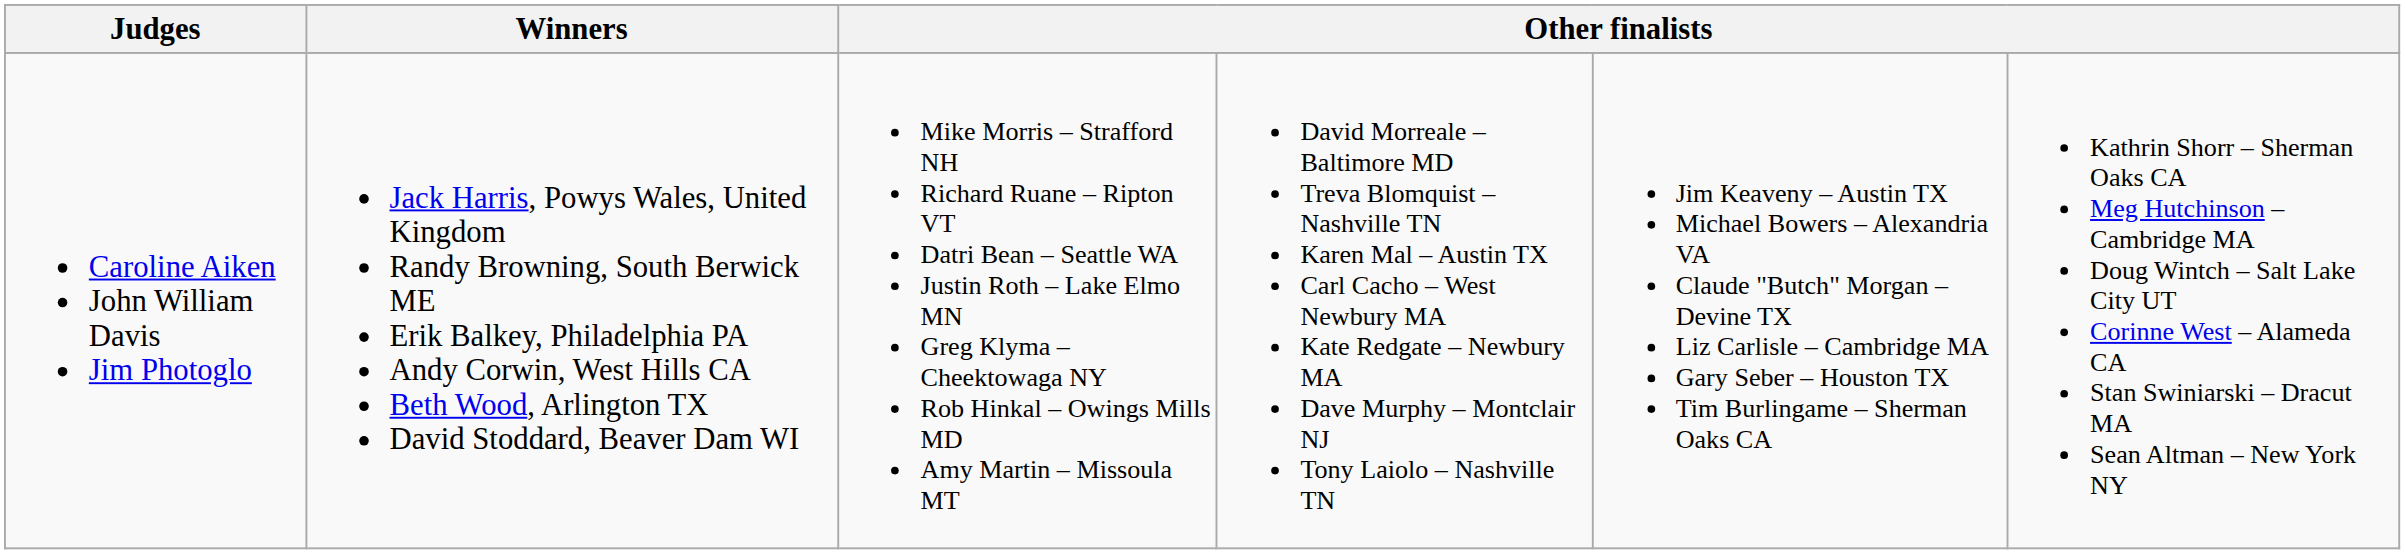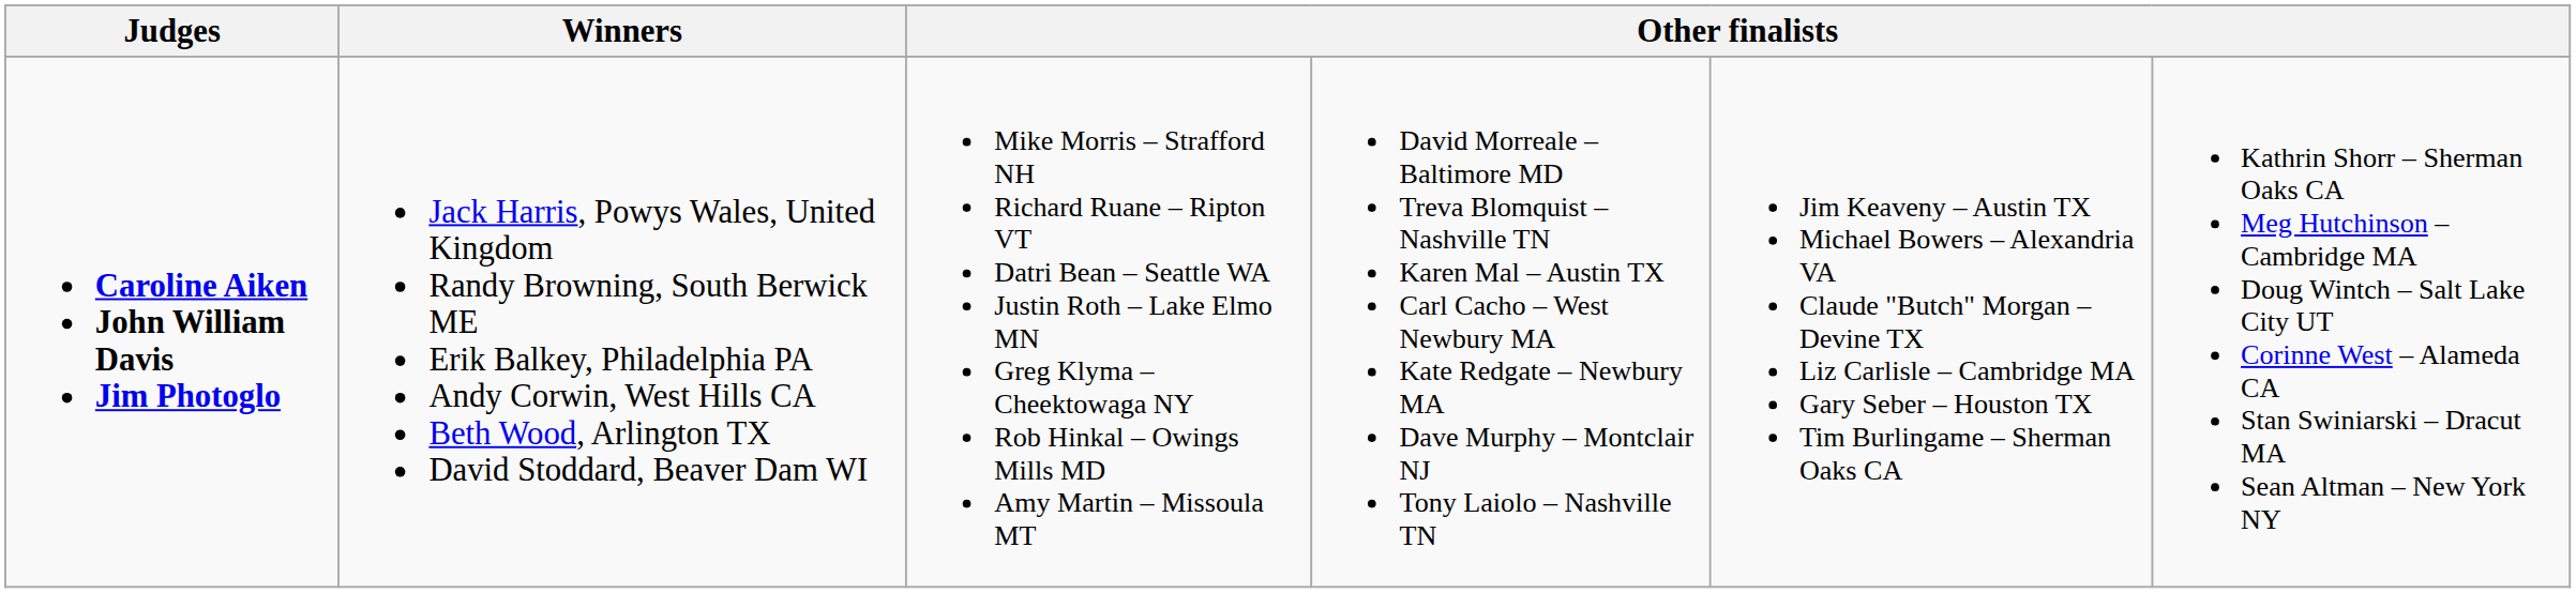Caroline Aiken John William Davis Jim Photoglo | Judges: normal -> bold
